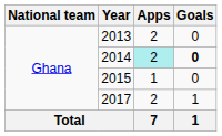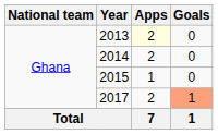2013 | Apps: no background -> lightyellow background
2014 | Apps: paleturquoise background -> no background
2014 | Goals: bold -> normal
2017 | Goals: no background -> lightsalmon background
